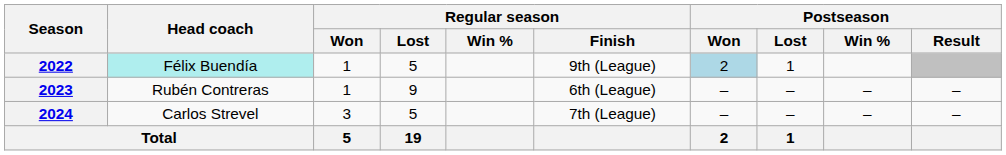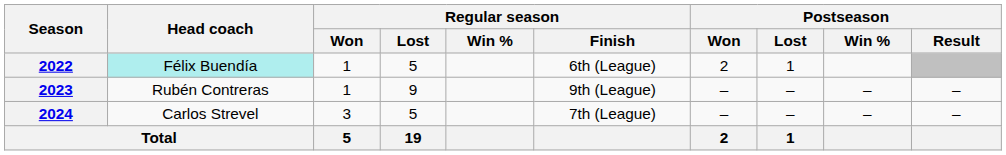2022 | Regular season / Finish: 9th (League) -> 6th (League)
2022 | Postseason / Won: lightblue background -> no background
2023 | Regular season / Finish: 6th (League) -> 9th (League)
